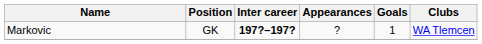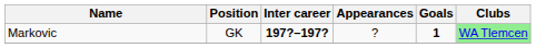Markovic | Goals: normal -> bold
Markovic | Clubs: no background -> lightgreen background
